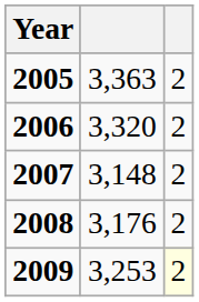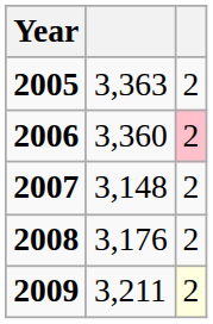2006 | column 2: 3,320 -> 3,360
2006 | column 3: no background -> pink background
2009 | column 2: 3,253 -> 3,211
